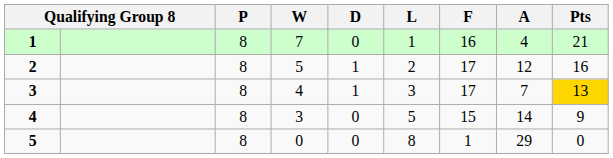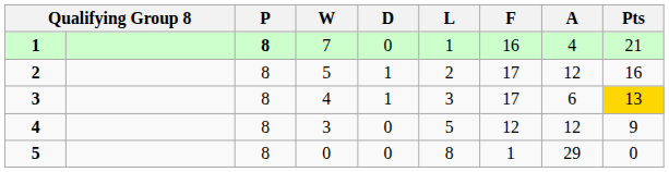row 2 | P: normal -> bold
row 4 | A: 7 -> 6
row 5 | F: 15 -> 12
row 5 | A: 14 -> 12
